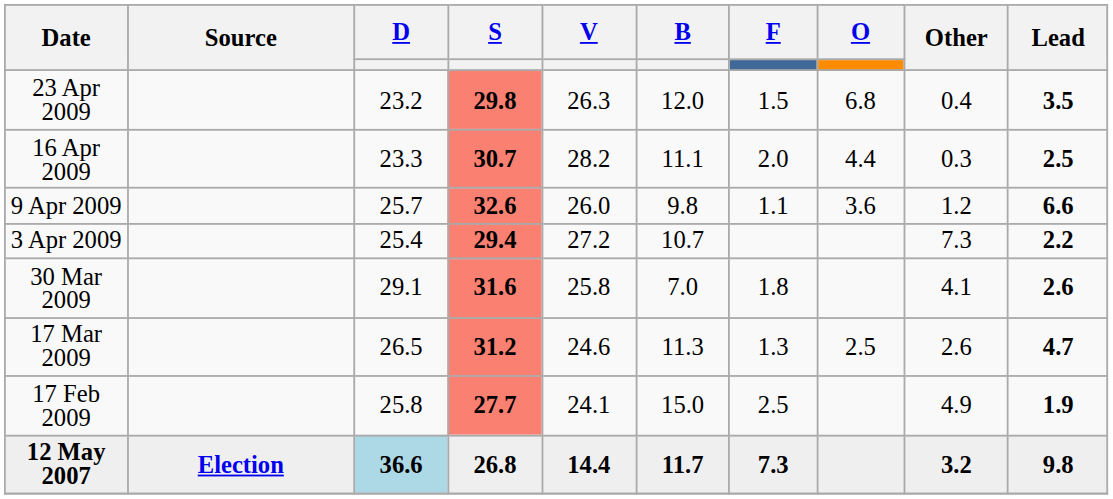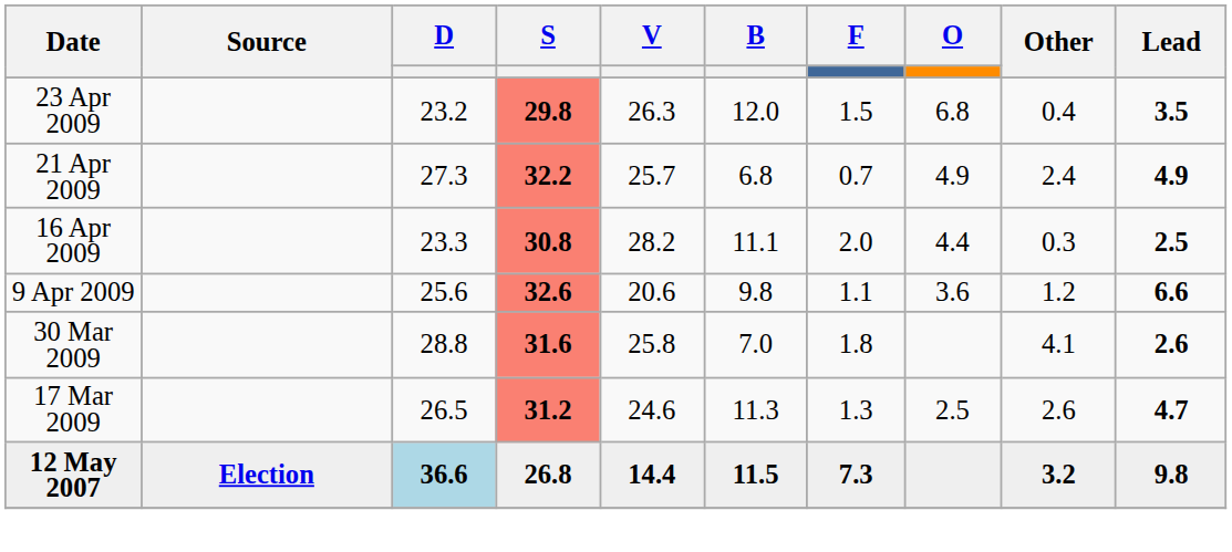+ row: 21 Apr 2009 | 27.3 | 32.2 | 25.7 | 6.8 | 0.7 | 4.9 | 2.4 | 4.9
16 Apr 2009 | S: 30.7 -> 30.8
9 Apr 2009 | D: 25.7 -> 25.6
9 Apr 2009 | V: 26.0 -> 20.6
- row: 3 Apr 2009 | 25.4 | 29.4 | 27.2 | 10.7 | 7.3 | 2.2
30 Mar 2009 | D: 29.1 -> 28.8
- row: 17 Feb 2009 | 25.8 | 27.7 | 24.1 | 15.0 | 2.5 | 4.9 | 1.9
12 May 2007 | B: 11.7 -> 11.5
